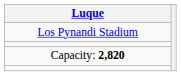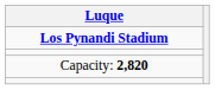row 2 | Luque: normal -> bold
